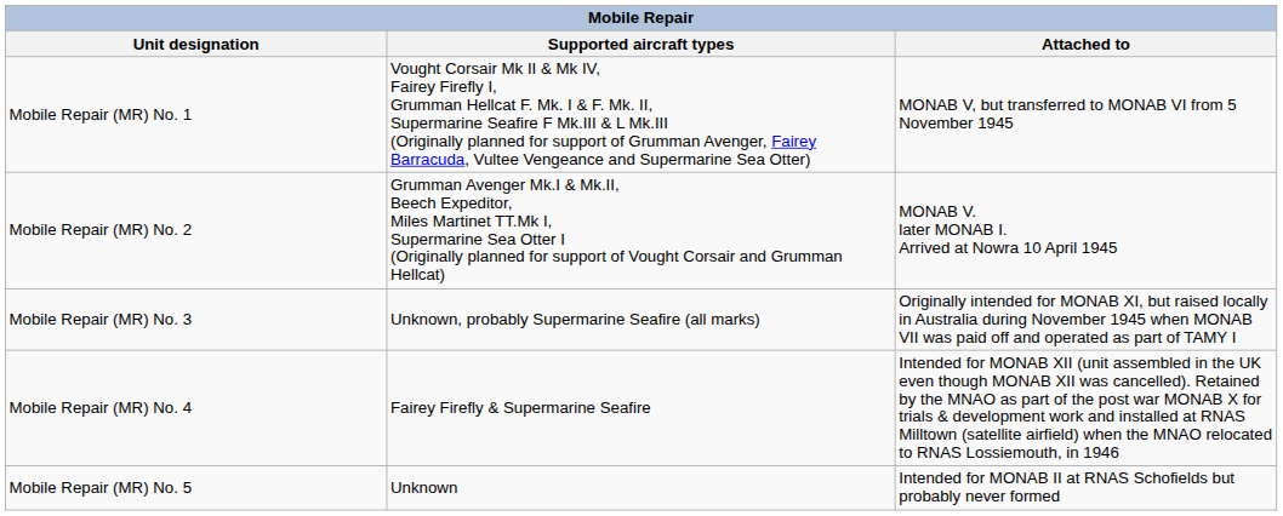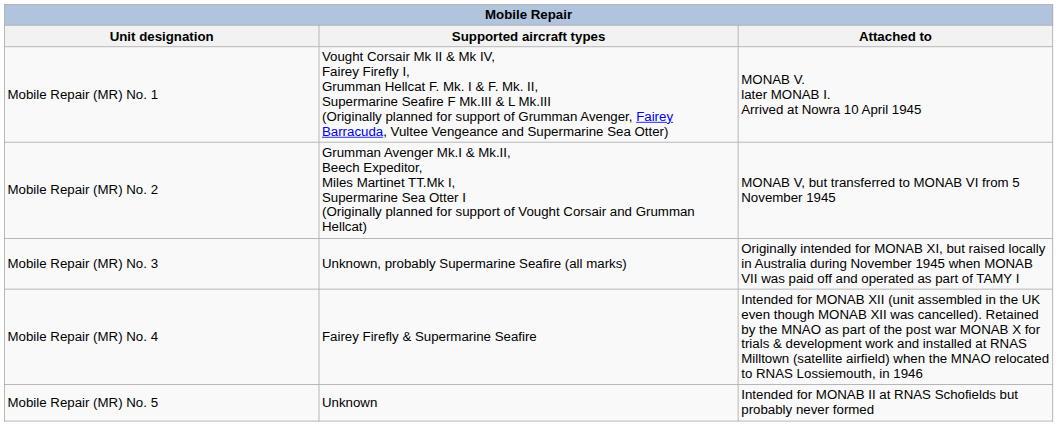Mobile Repair (MR) No. 1 | Attached to: MONAB V, but transferred to MONAB VI from 5 November 1945 -> MONAB V. later MONAB I. Arrived at Nowra 10 April 1945
Mobile Repair (MR) No. 2 | Attached to: MONAB V. later MONAB I. Arrived at Nowra 10 April 1945 -> MONAB V, but transferred to MONAB VI from 5 November 1945
